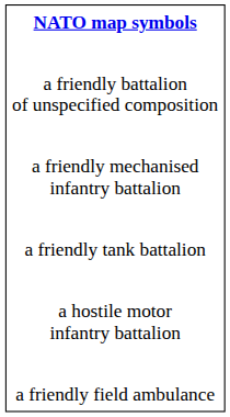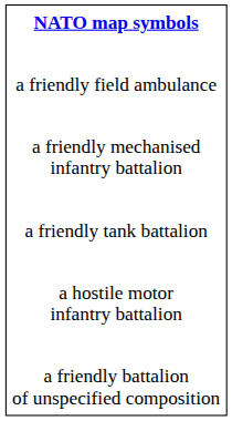row 2 | column 1: a friendly battalion of unspecified composition -> a friendly field ambulance
row 6 | column 1: a friendly field ambulance -> a friendly battalion of unspecified composition
